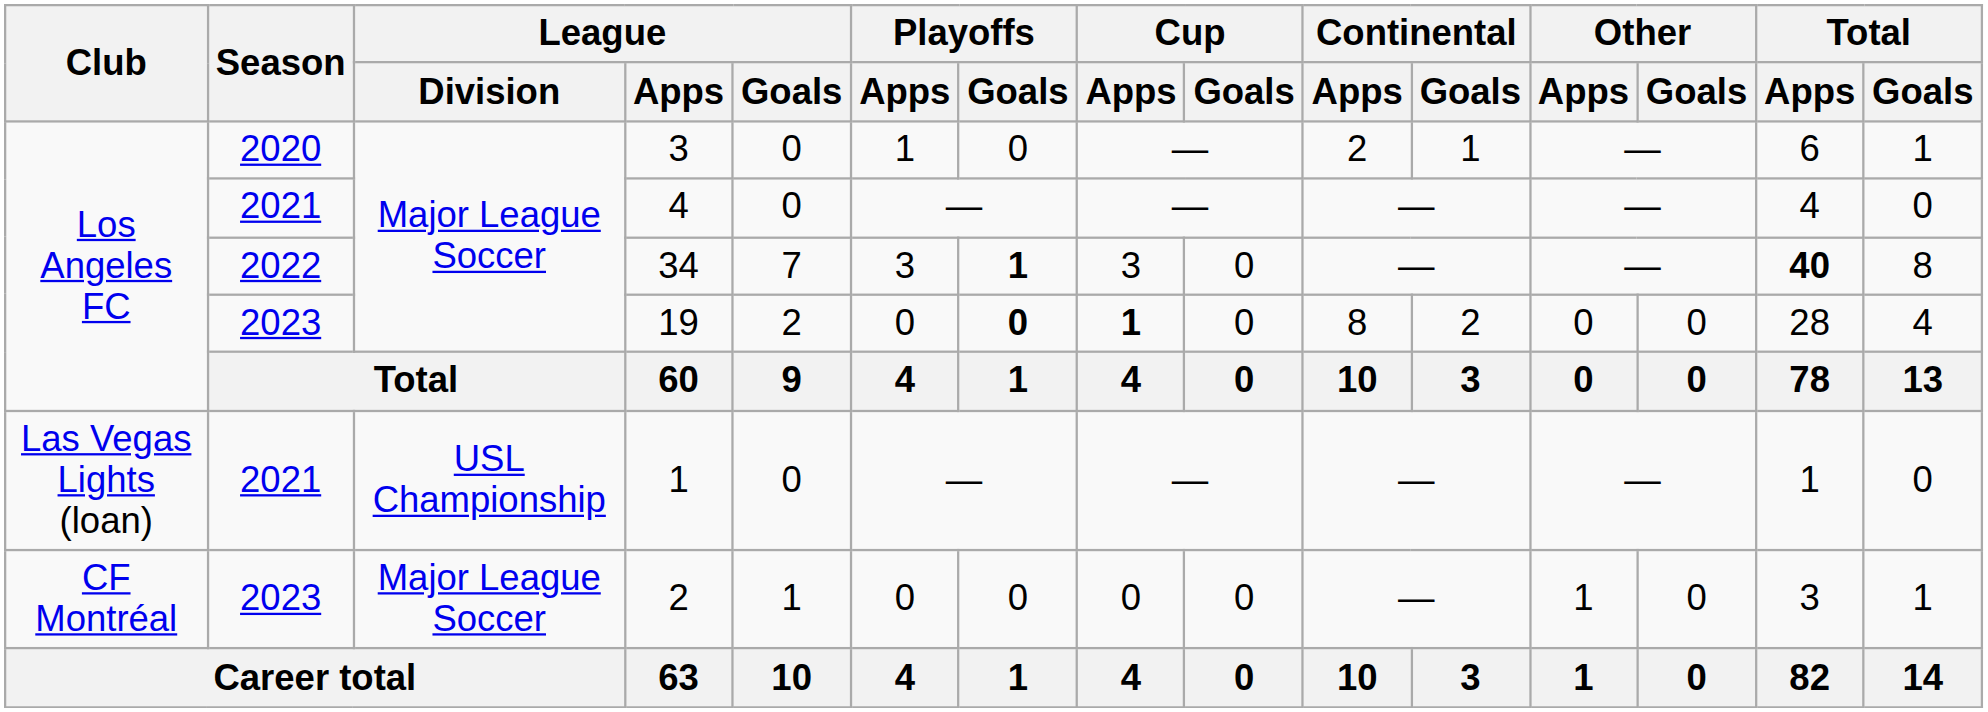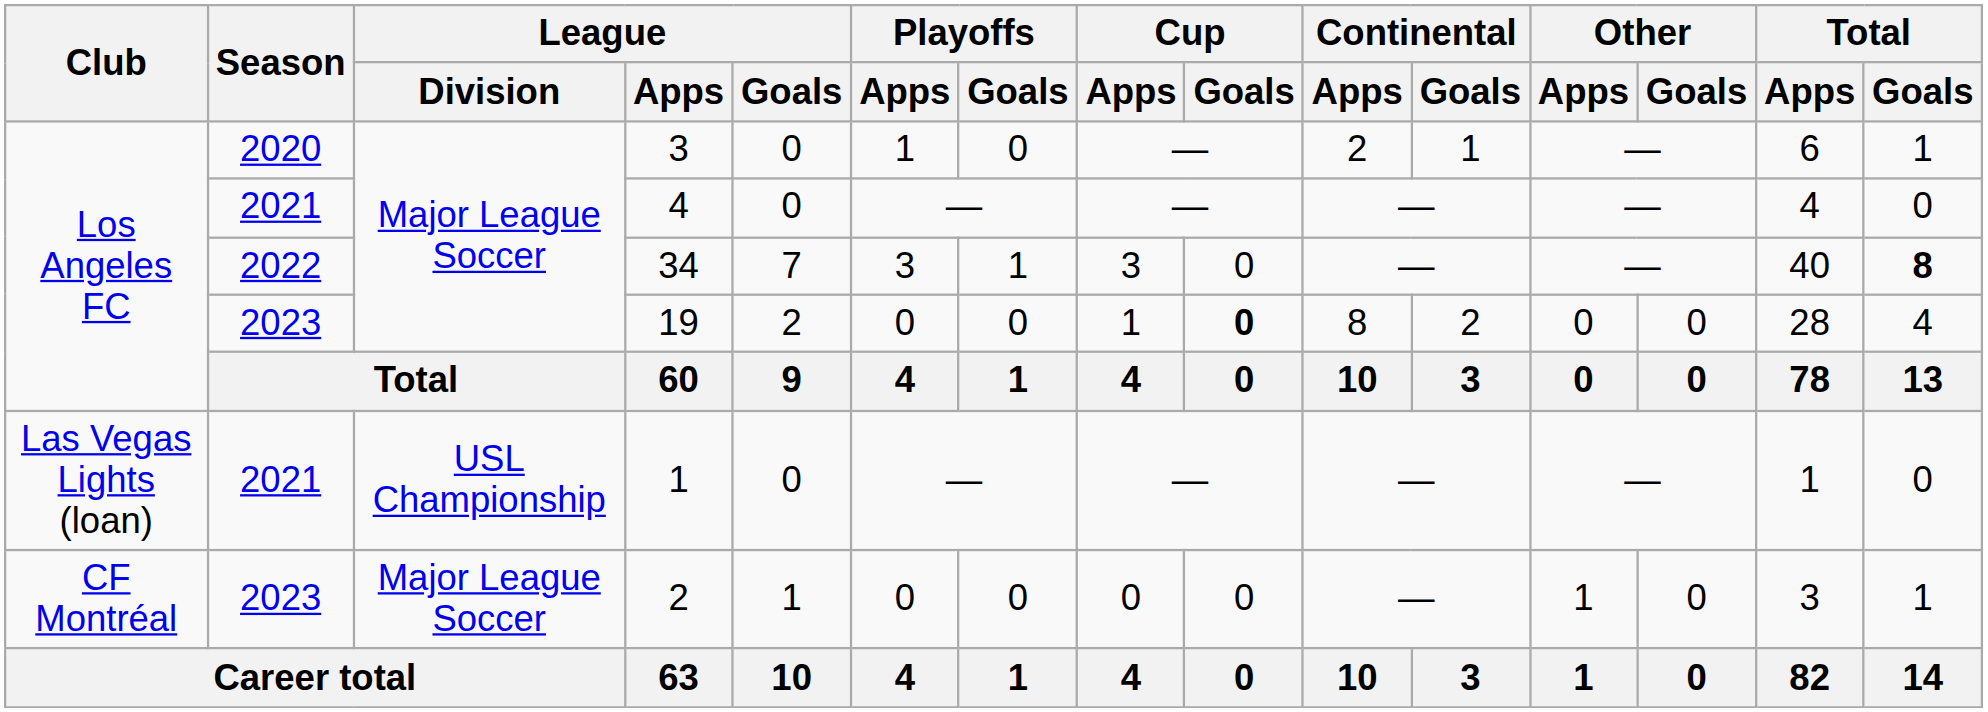34 | Playoffs / Goals: bold -> normal
34 | Total / Apps: bold -> normal
34 | Total / Goals: normal -> bold
19 | Playoffs / Goals: bold -> normal
19 | Cup / Apps: bold -> normal
19 | Cup / Goals: normal -> bold
